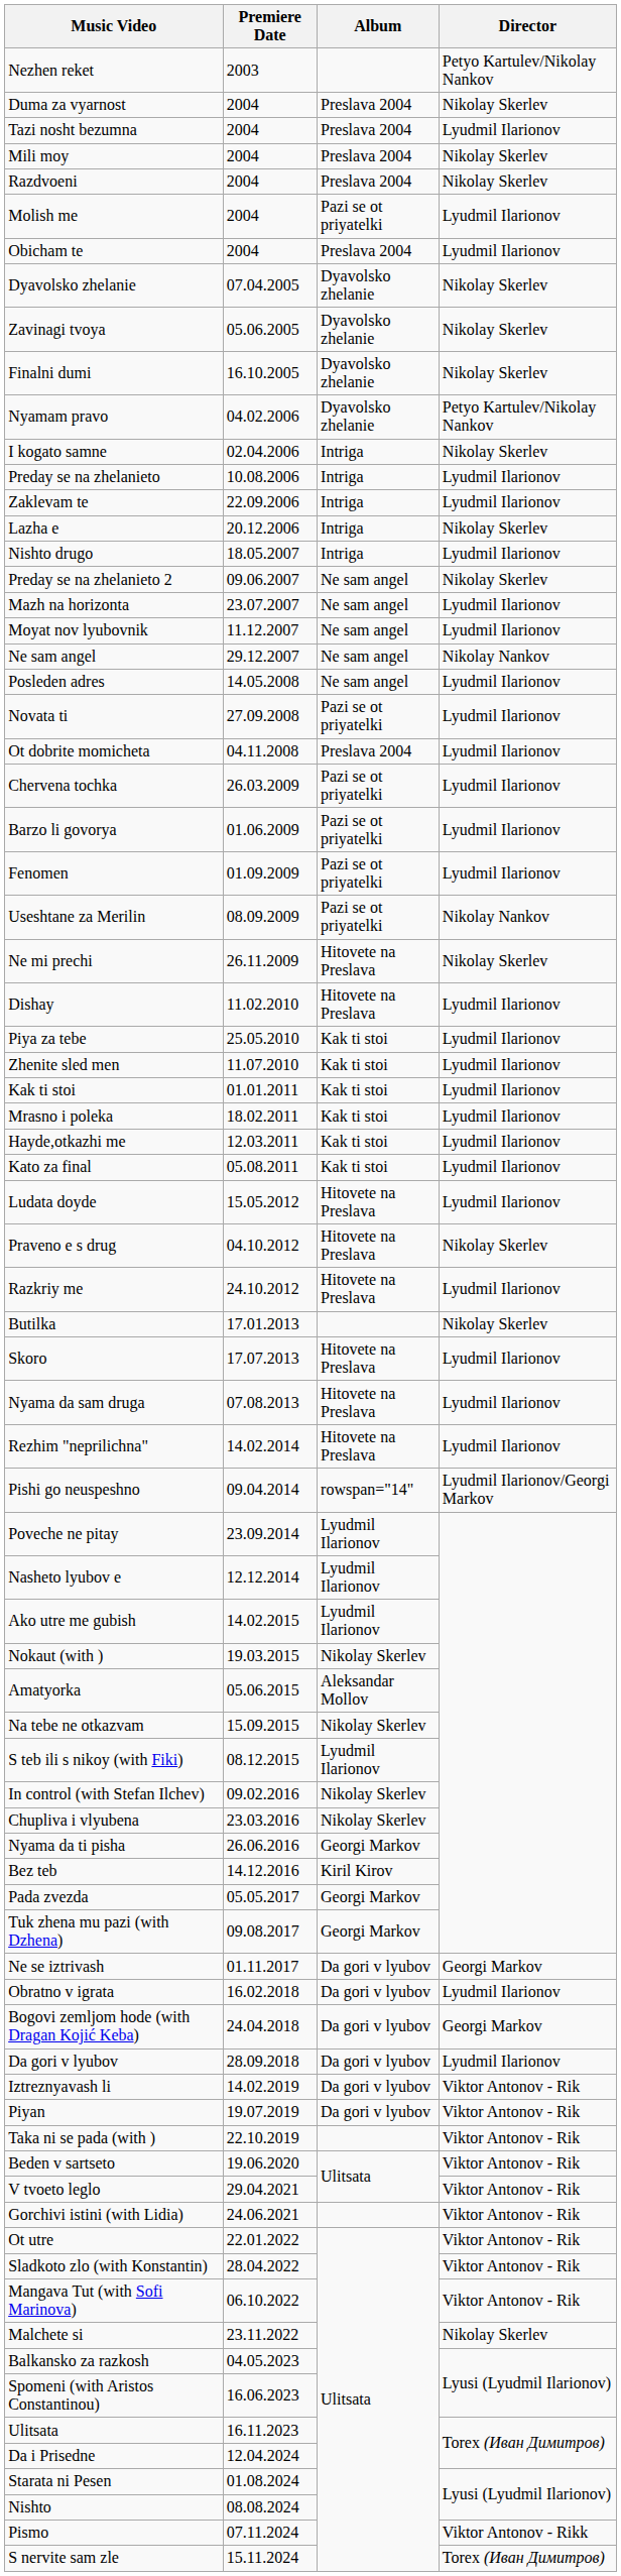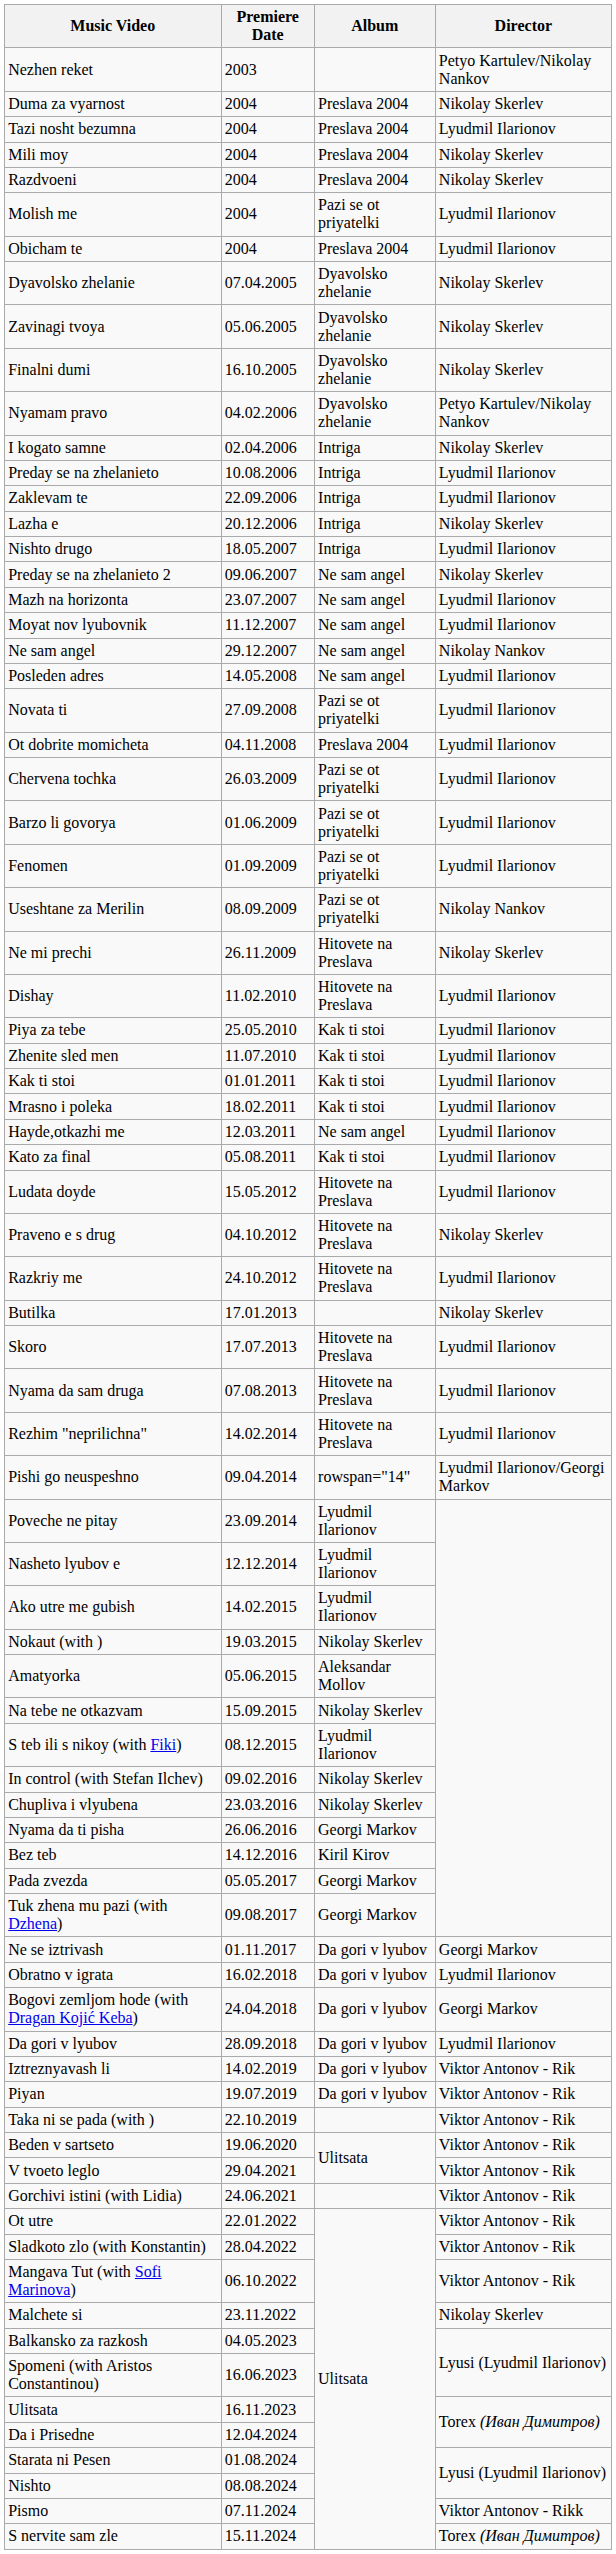Hayde,otkazhi me | Album: Kak ti stoi -> Ne sam angel
